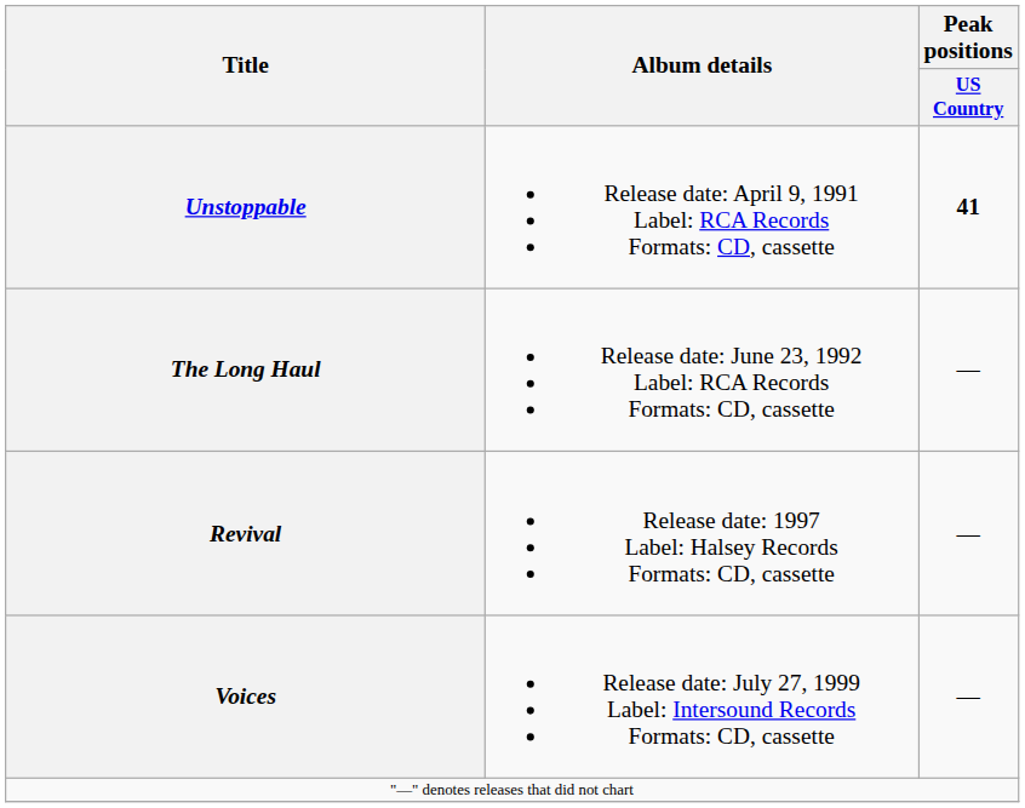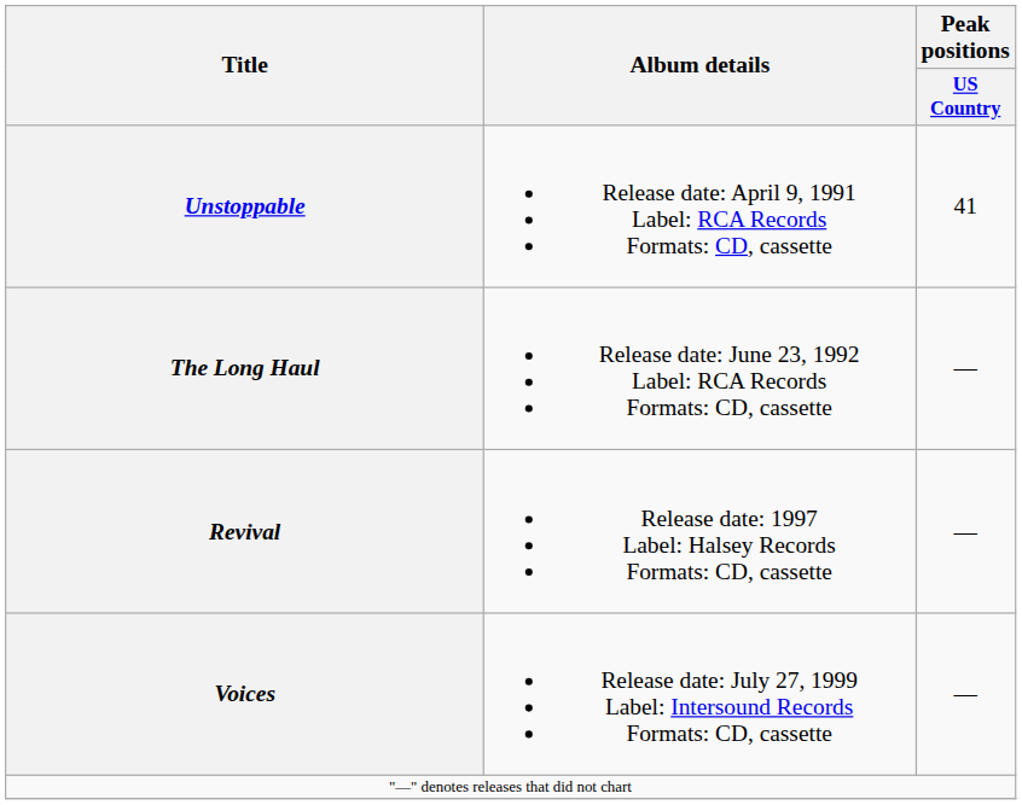Unstoppable | Peak positions / US Country: bold -> normal
